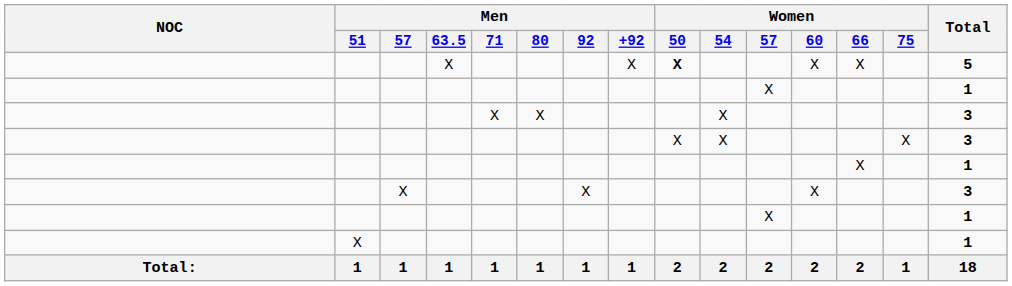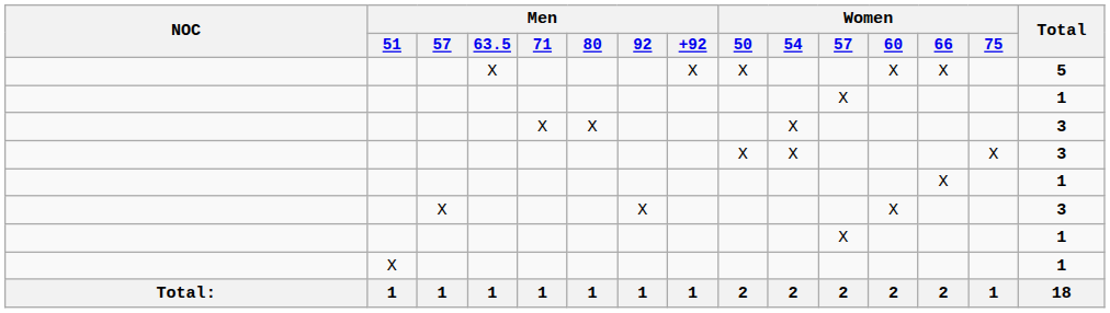row 3 | Women / 50: bold -> normal
